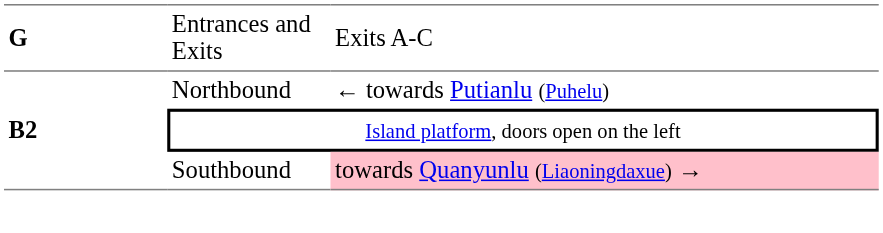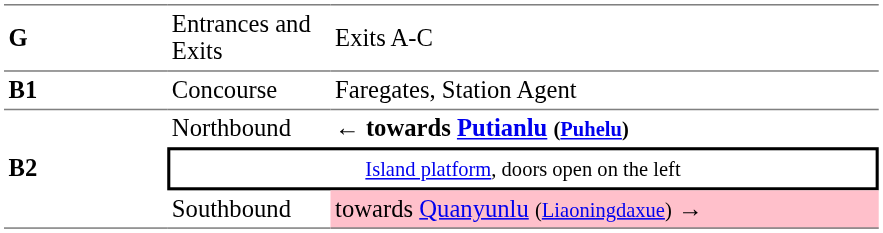+ row: B1 | Concourse | Faregates, Station Agent
Northbound | column 3: normal -> bold
